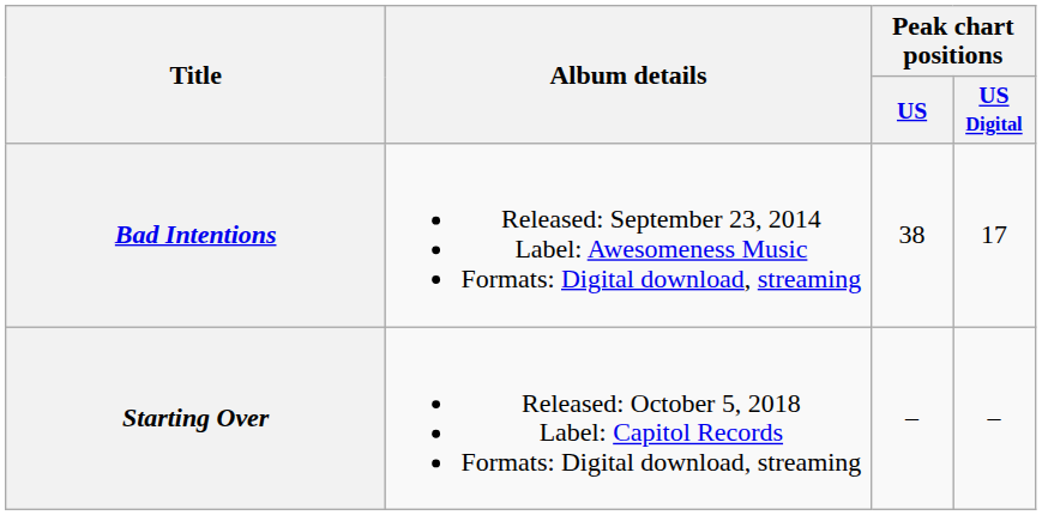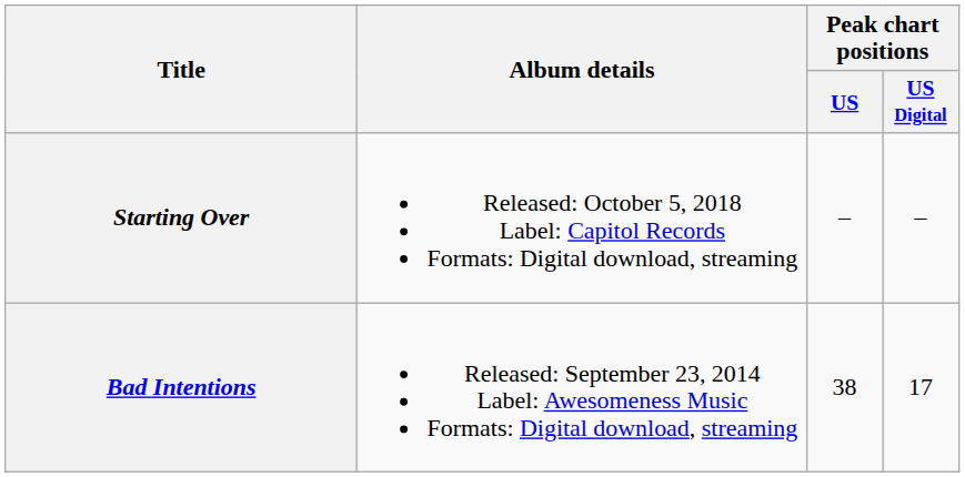rows swapped: Bad Intentions <-> Starting Over
